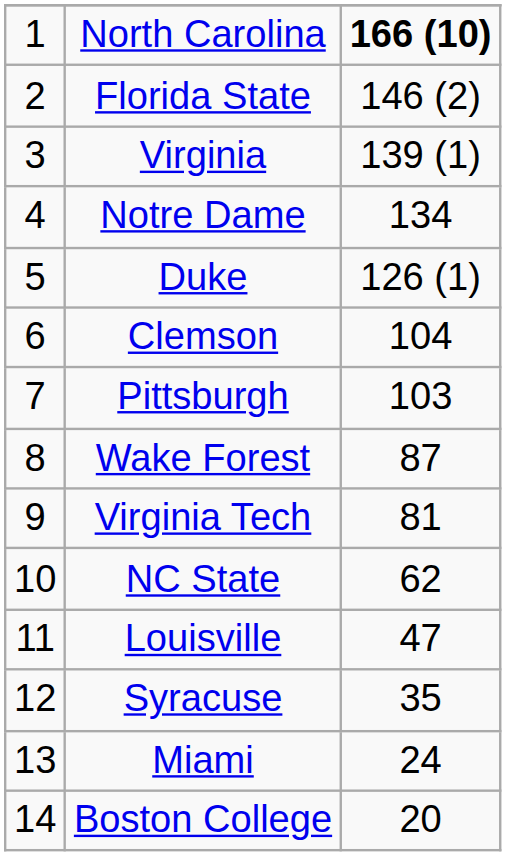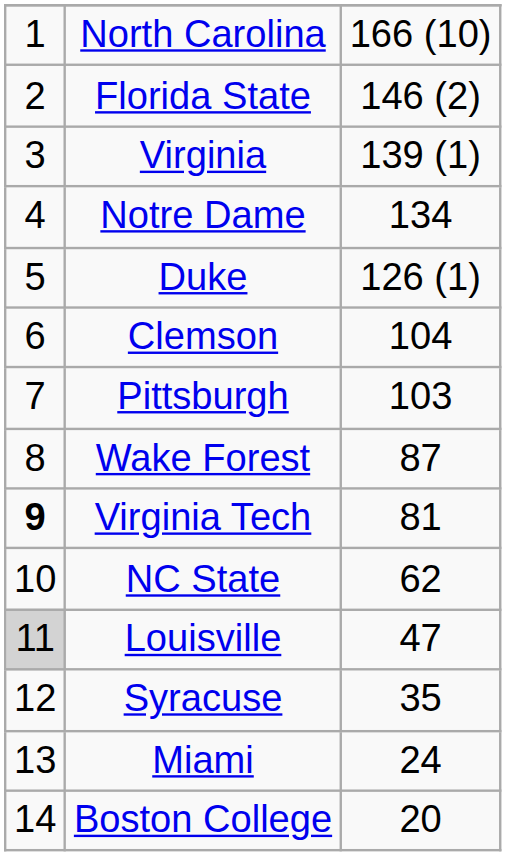North Carolina | column 3: bold -> normal
Virginia Tech | column 1: normal -> bold
Louisville | column 1: no background -> lightgrey background
